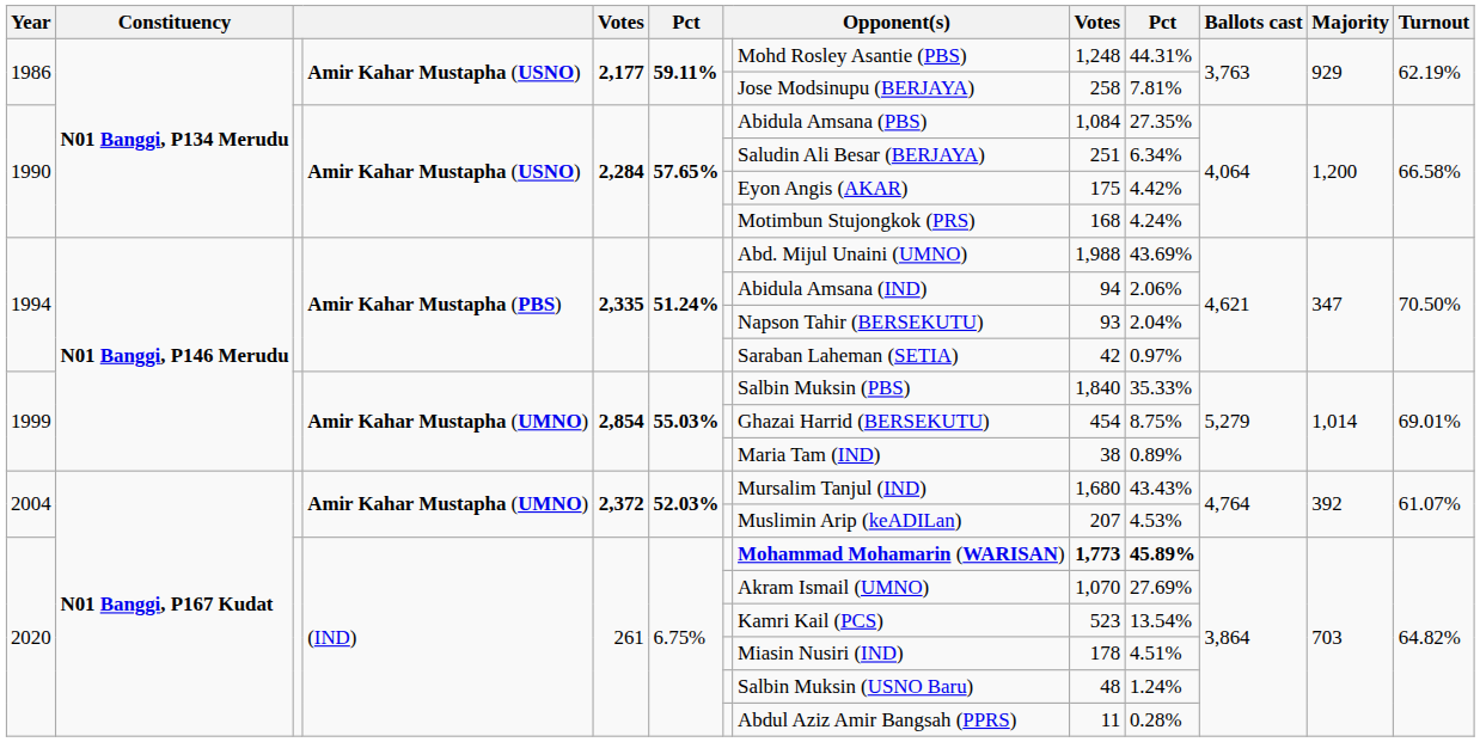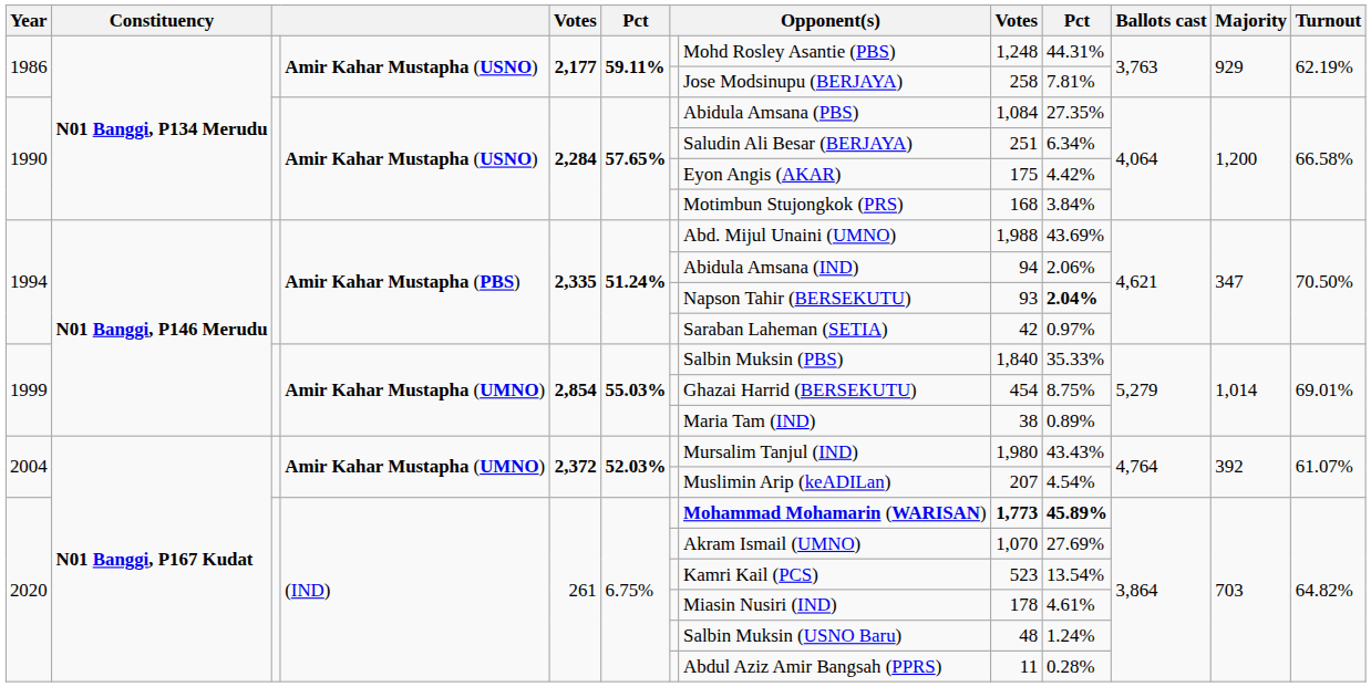row 7 | column 10: 4.24% -> 3.84%
row 10 | column 10: normal -> bold
row 15 | column 9: 1,680 -> 1,980
row 16 | column 10: 4.53% -> 4.54%
row 20 | column 10: 4.51% -> 4.61%
